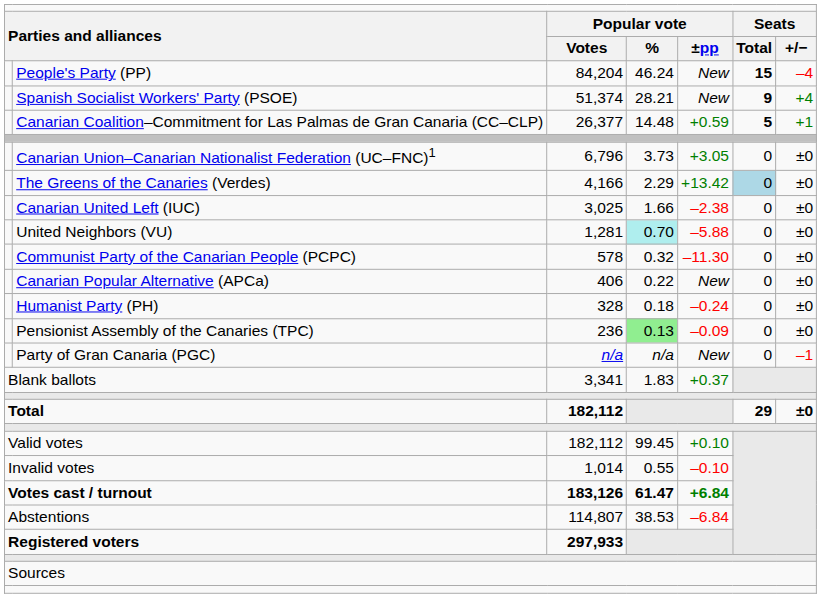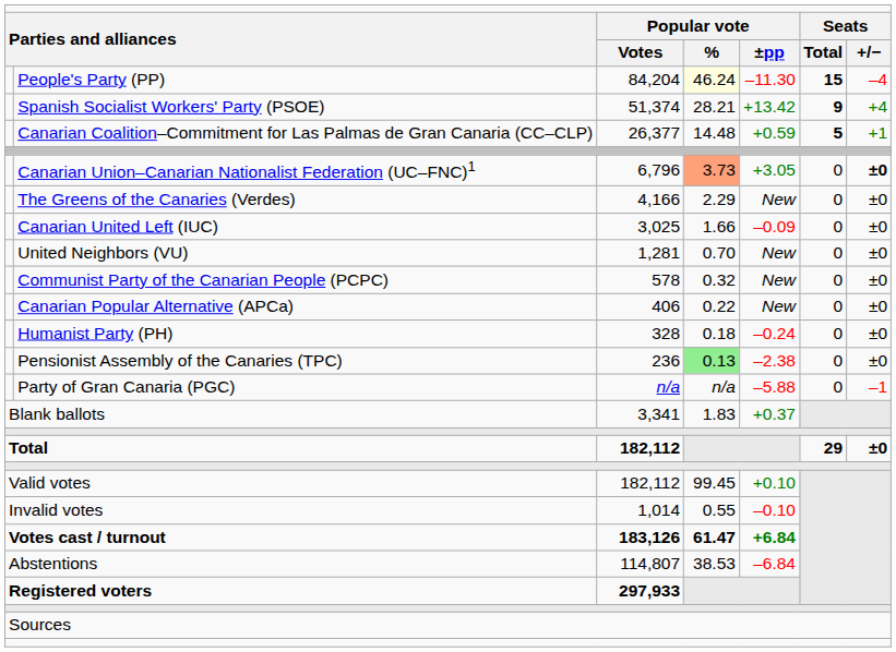People's Party (PP) | column 4: no background -> lightyellow background
People's Party (PP) | column 5: New -> –11.30
Spanish Socialist Workers' Party (PSOE) | column 5: New -> +13.42
Canarian Union–Canarian Nationalist Federation (UC–FNC)1 | column 4: no background -> lightsalmon background
Canarian Union–Canarian Nationalist Federation (UC–FNC)1 | column 7: normal -> bold
The Greens of the Canaries (Verdes) | column 5: +13.42 -> New
The Greens of the Canaries (Verdes) | column 6: lightblue background -> no background
Canarian United Left (IUC) | column 5: –2.38 -> –0.09
United Neighbors (VU) | column 4: paleturquoise background -> no background
United Neighbors (VU) | column 5: –5.88 -> New
Communist Party of the Canarian People (PCPC) | column 5: –11.30 -> New
Pensionist Assembly of the Canaries (TPC) | column 5: –0.09 -> –2.38
Party of Gran Canaria (PGC) | column 5: New -> –5.88
